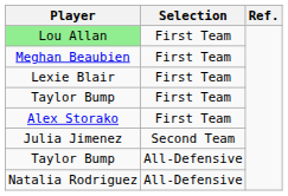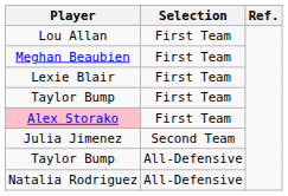Lou Allan | Player: lightgreen background -> no background
Alex Storako | Player: no background -> pink background
